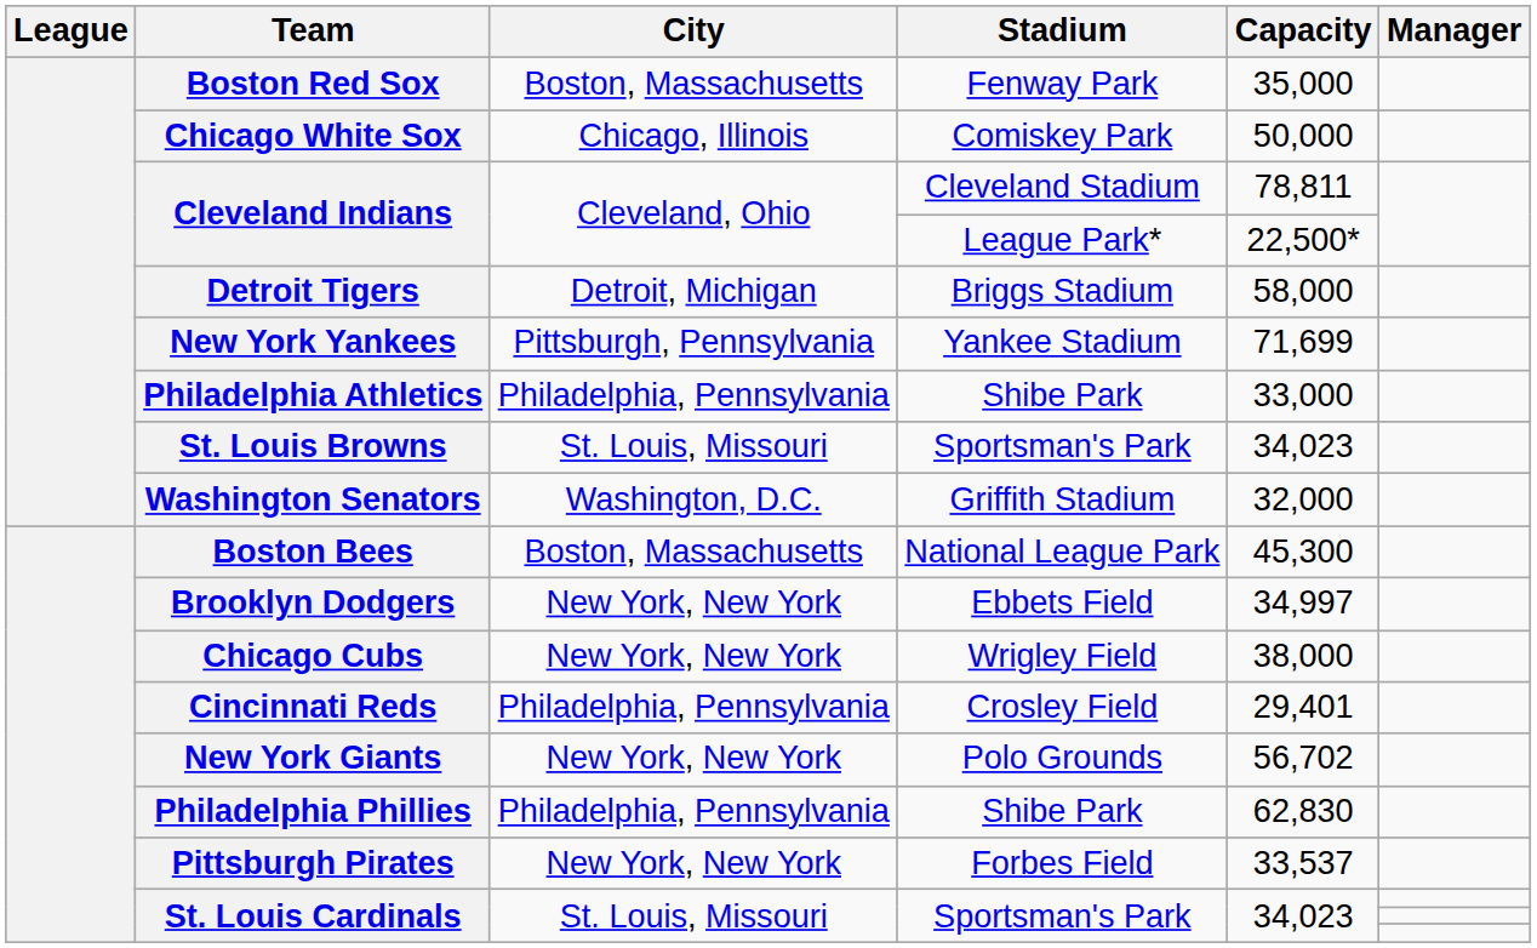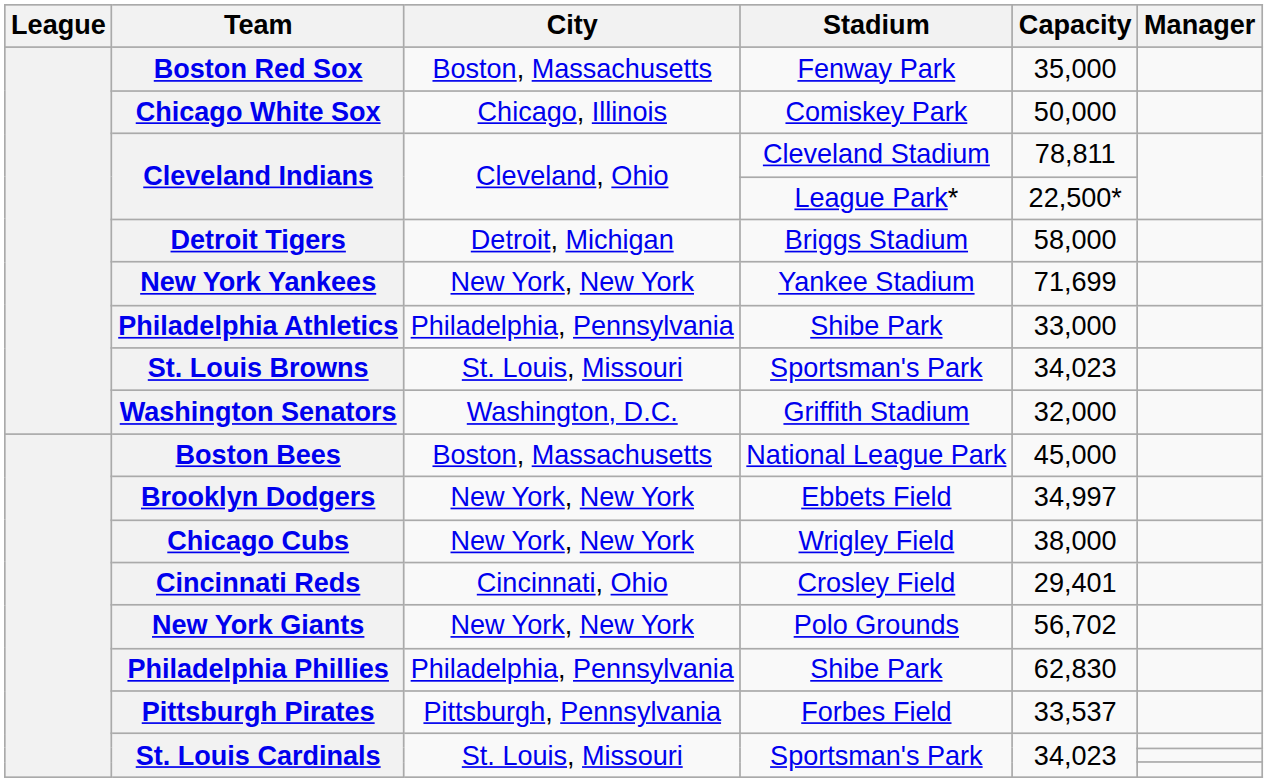New York Yankees | City: Pittsburgh, Pennsylvania -> New York, New York
Boston Bees | Capacity: 45,300 -> 45,000
Cincinnati Reds | City: Philadelphia, Pennsylvania -> Cincinnati, Ohio
Pittsburgh Pirates | City: New York, New York -> Pittsburgh, Pennsylvania
